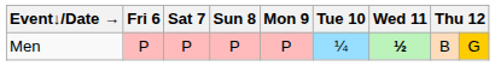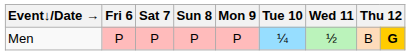Men | Wed 11: bold -> normal
Men | column 9: normal -> bold
